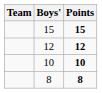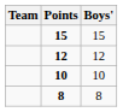columns swapped: Boys' <-> Points
